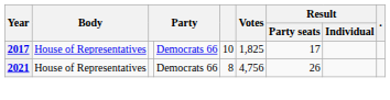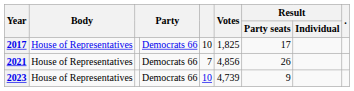2021 | column 5: 8 -> 7
2021 | Votes: 4,756 -> 4,856
+ row: 2023 | House of Representatives | Democrats 66 | 10 | 4,739 | 9
